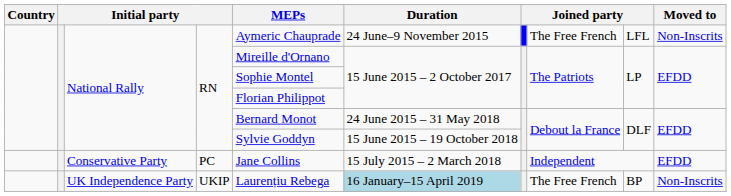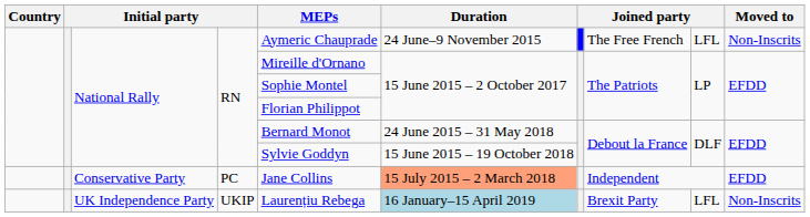Conservative Party | Duration: no background -> lightsalmon background
UK Independence Party | column 8: The Free French -> Brexit Party
UK Independence Party | column 9: BP -> LFL
